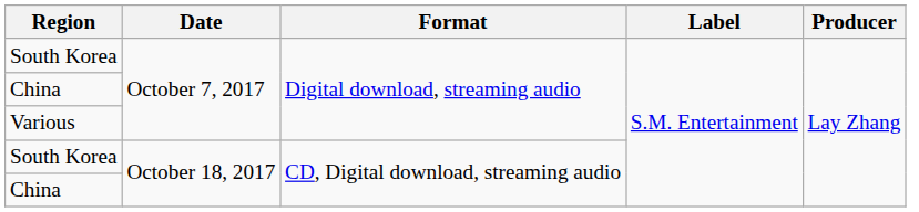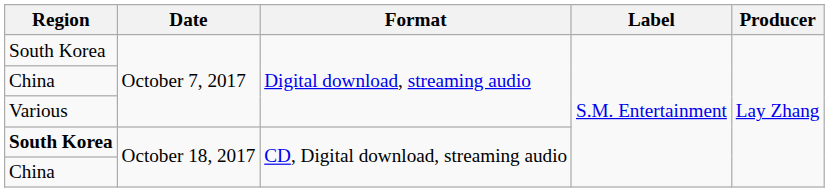South Korea / October 18, 2017 | Region: normal -> bold
